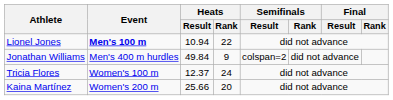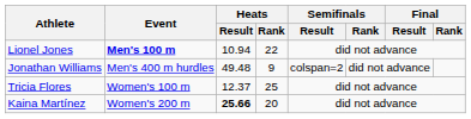Jonathan Williams | Heats / Result: 49.84 -> 49.48
Tricia Flores | Heats / Rank: 24 -> 25
Kaina Martínez | Heats / Result: normal -> bold
